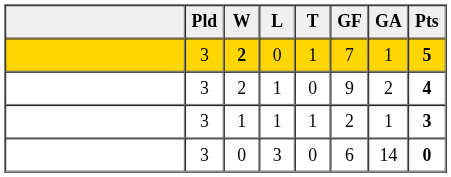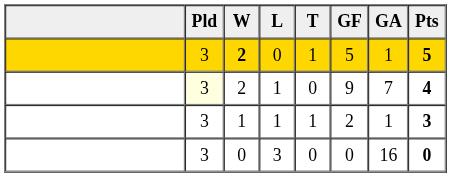row 2 | GF: 7 -> 5
row 3 | Pld: no background -> lightyellow background
row 3 | GA: 2 -> 7
row 5 | GF: 6 -> 0
row 5 | GA: 14 -> 16
